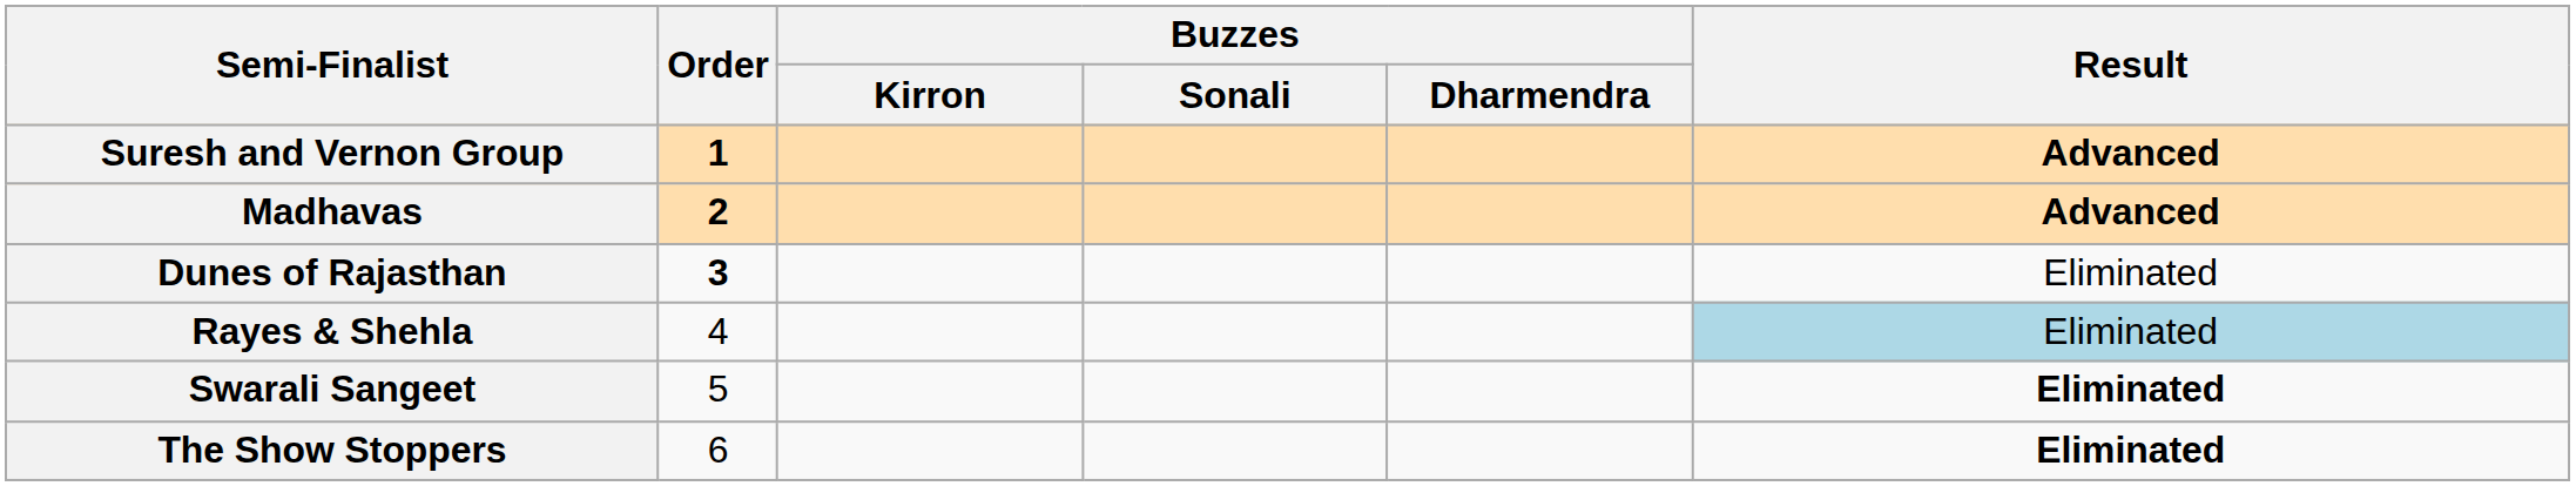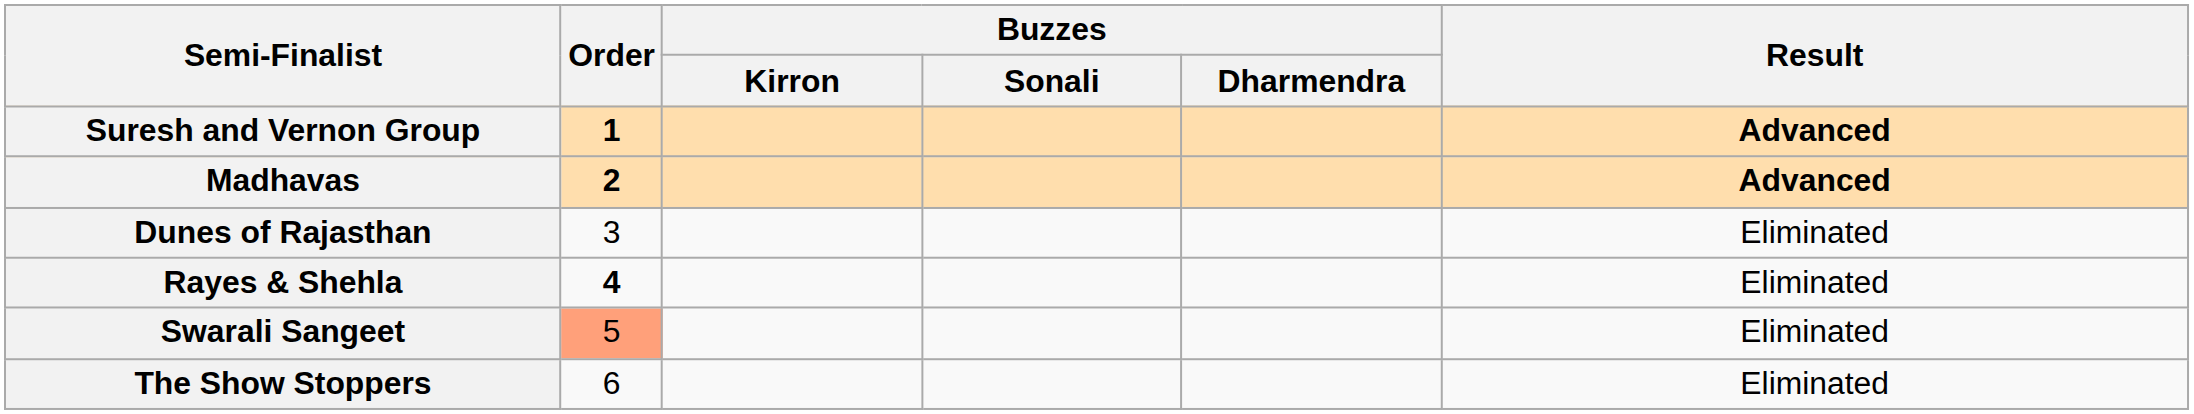Dunes of Rajasthan | Order: bold -> normal
Rayes & Shehla | Order: normal -> bold
Rayes & Shehla | Result: lightblue background -> no background
Swarali Sangeet | Order: no background -> lightsalmon background
Swarali Sangeet | Result: bold -> normal
The Show Stoppers | Result: bold -> normal
